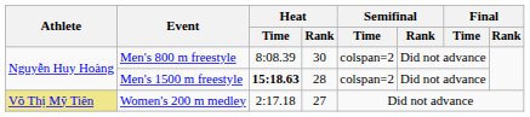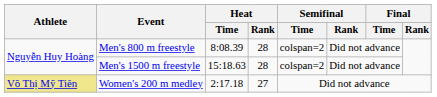Men's 800 m freestyle | Heat / Rank: 30 -> 28
Men's 1500 m freestyle | Heat / Time: bold -> normal
